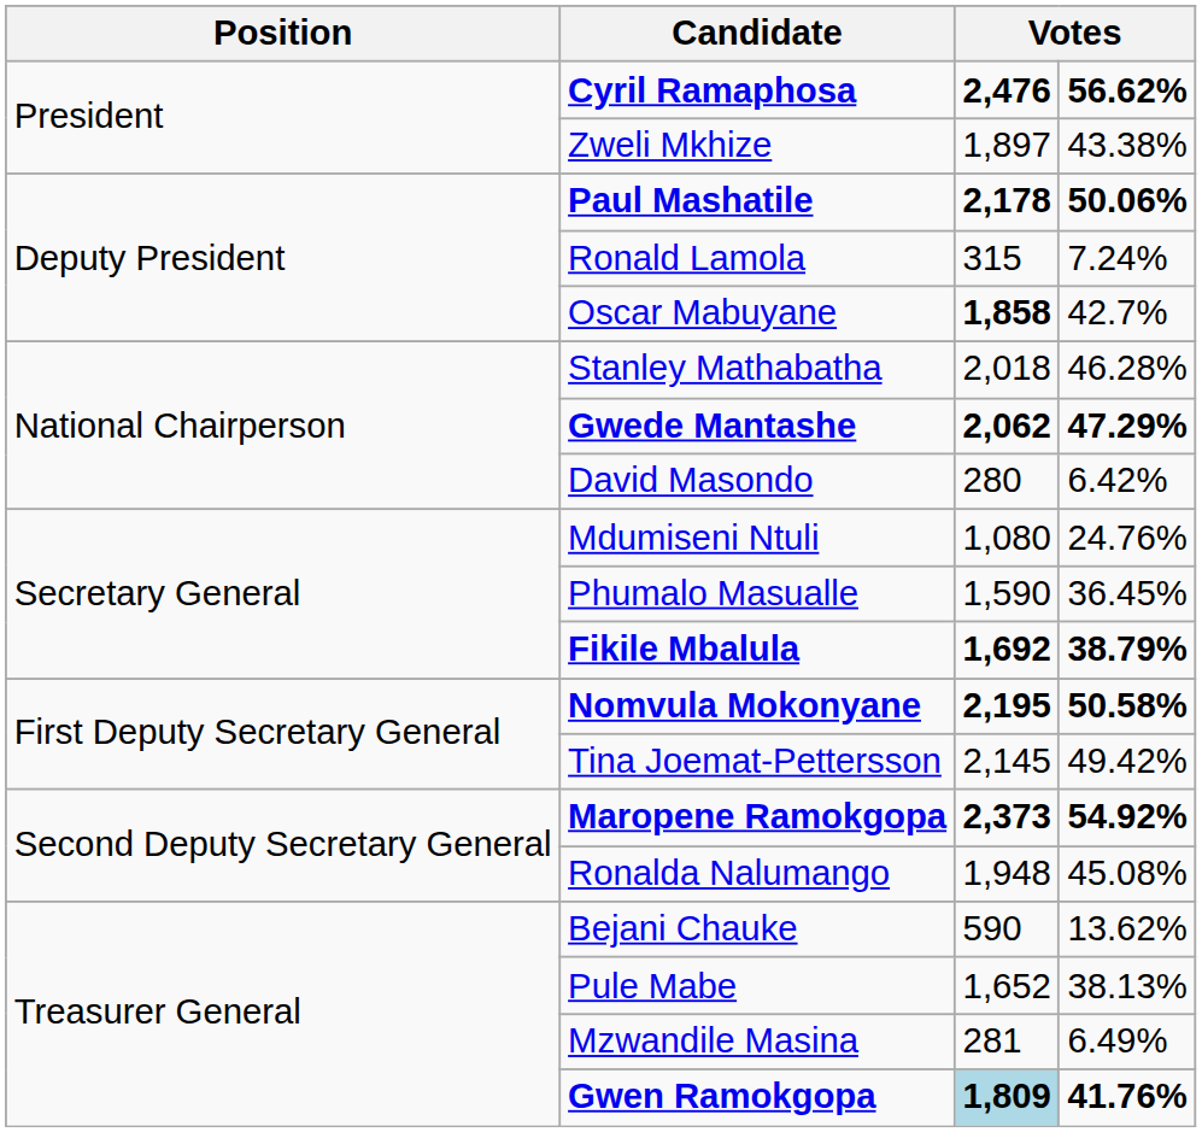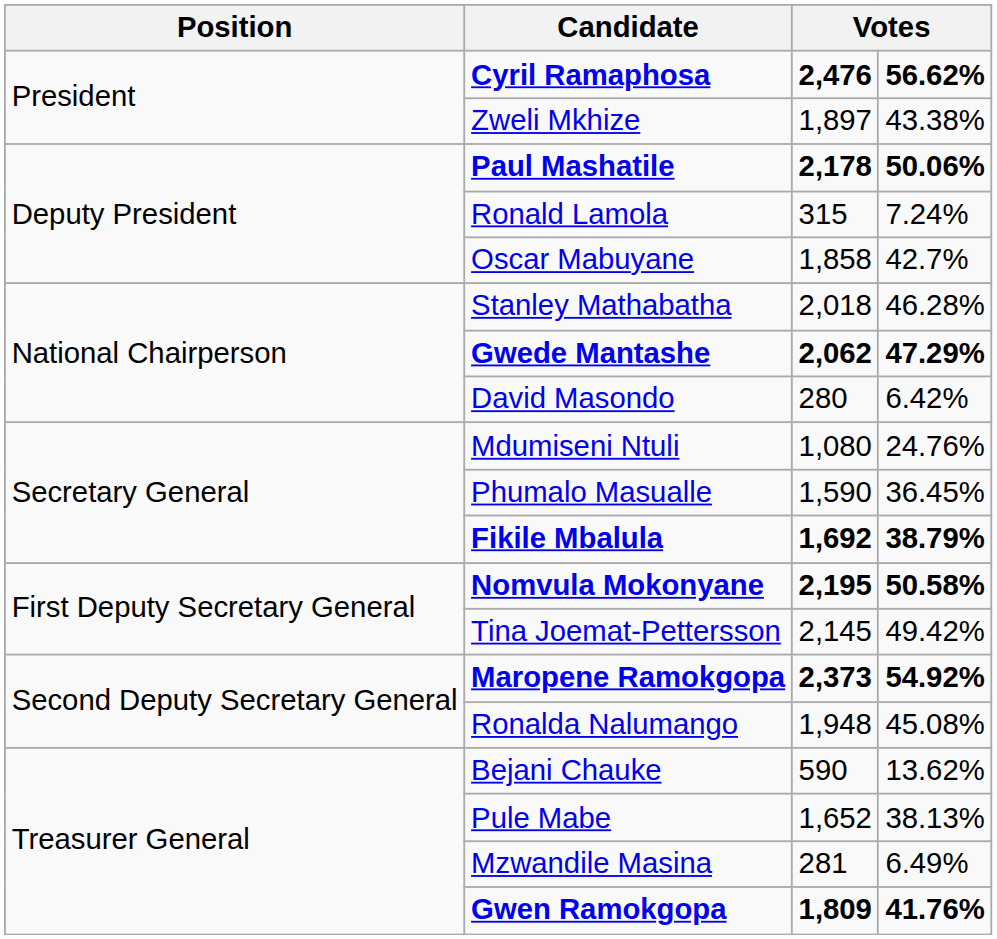Oscar Mabuyane | column 3: bold -> normal
Gwen Ramokgopa | column 3: lightblue background -> no background
